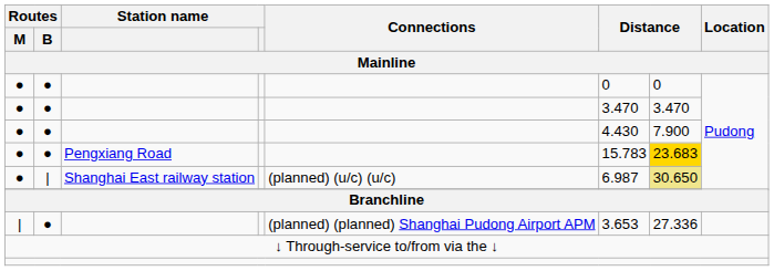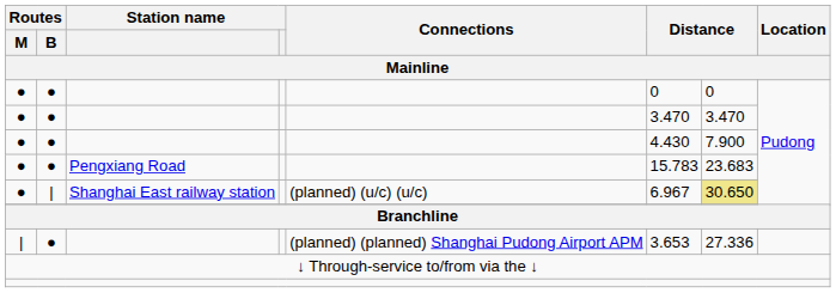● / Pengxiang Road | column 7: gold background -> no background
● / Shanghai East railway station | column 6: 6.987 -> 6.967
